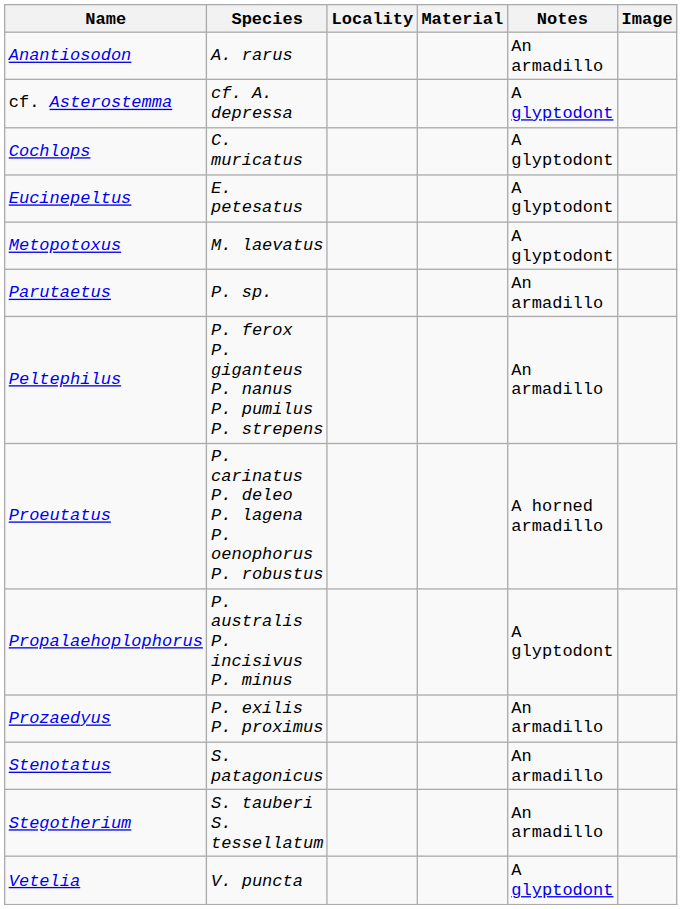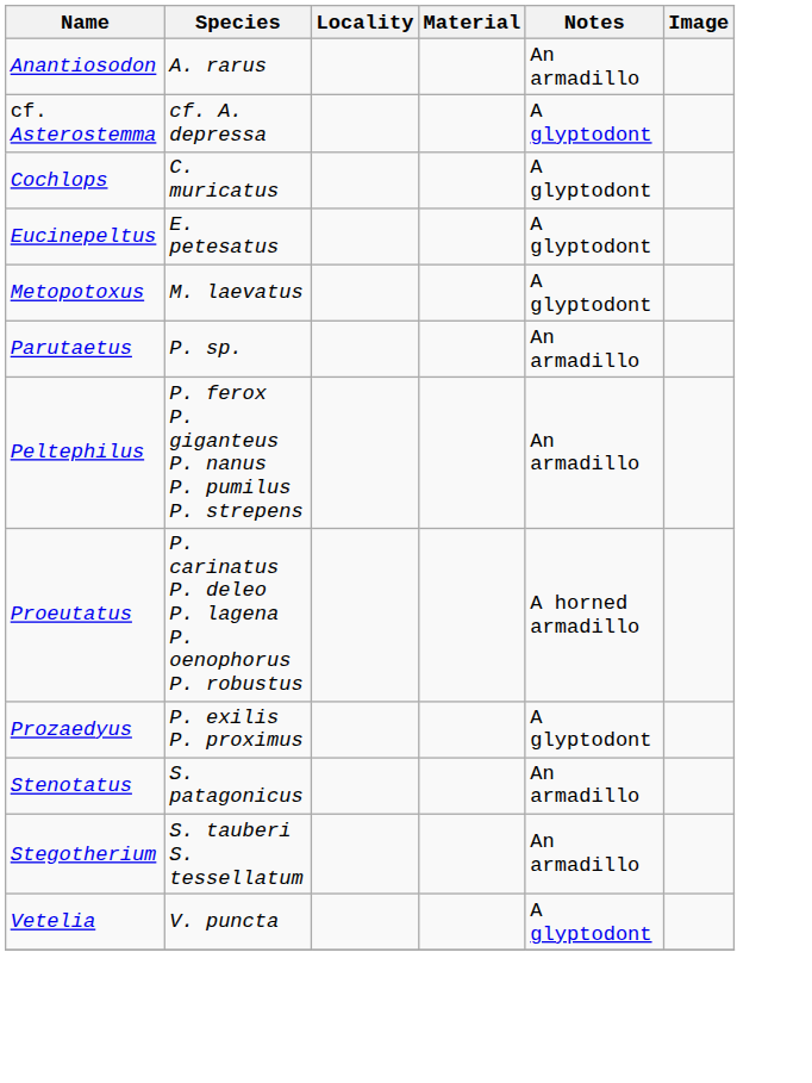- row: Propalaehoplophorus | P. australis P. incisivus P. minus | A glyptodont
Prozaedyus | Notes: An armadillo -> A glyptodont
